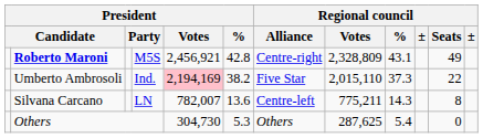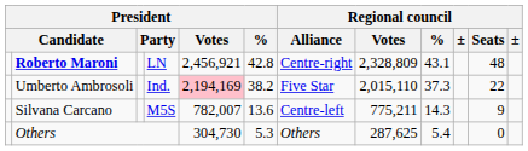Roberto Maroni | column 4: M5S -> LN
Roberto Maroni | Regional council / Seats: 49 -> 48
Silvana Carcano | column 4: LN -> M5S
Silvana Carcano | Regional council / Seats: 8 -> 9
